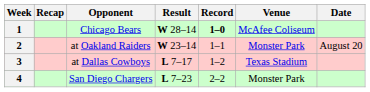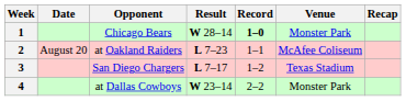columns swapped: Date <-> Recap
1 | Venue: McAfee Coliseum -> Monster Park
2 | Result: W 23–14 -> L 7–23
2 | Venue: Monster Park -> McAfee Coliseum
3 | Opponent: at Dallas Cowboys -> San Diego Chargers
4 | Opponent: San Diego Chargers -> at Dallas Cowboys
4 | Result: L 7–23 -> W 23–14
